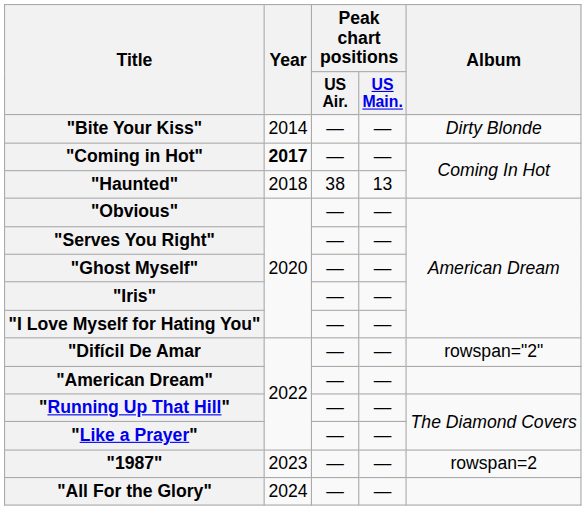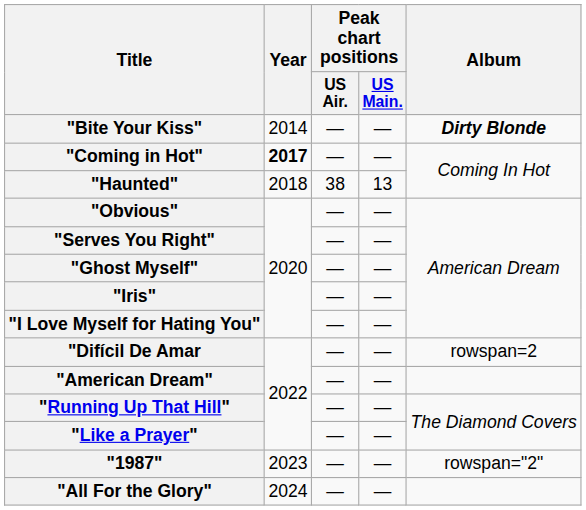"Bite Your Kiss" | Album: normal -> bold
"Difícil De Amar | Album: rowspan="2" -> rowspan=2
"1987" | Album: rowspan=2 -> rowspan="2"
